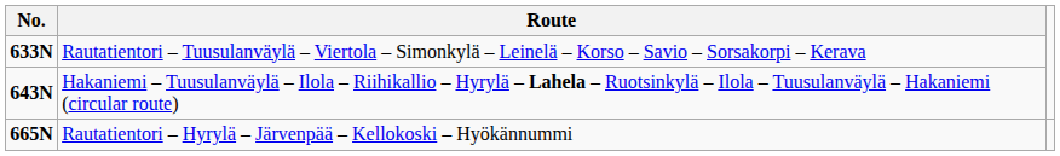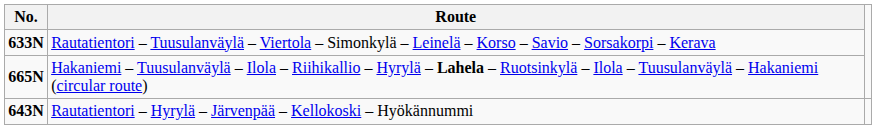row 3 | No.: 643N -> 665N
row 4 | No.: 665N -> 643N
